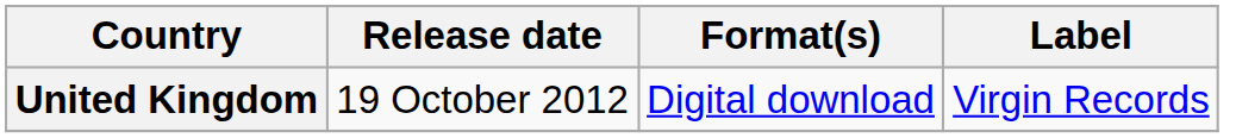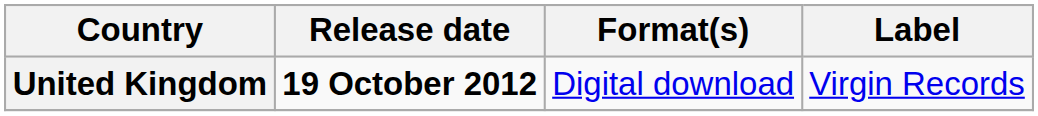United Kingdom | Release date: normal -> bold
